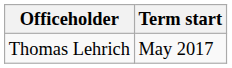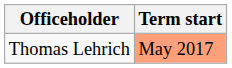Thomas Lehrich | Term start: no background -> lightsalmon background
